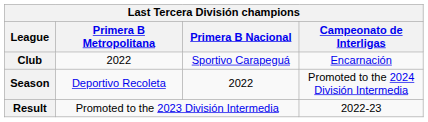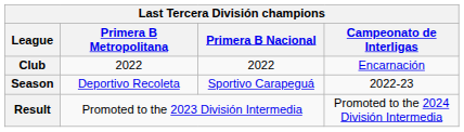Club | Primera B Nacional: Sportivo Carapeguá -> 2022
Season | Primera B Nacional: 2022 -> Sportivo Carapeguá
Season | Campeonato de Interligas: Promoted to the 2024 División Intermedia -> 2022-23
Result | Campeonato de Interligas: 2022-23 -> Promoted to the 2024 División Intermedia
